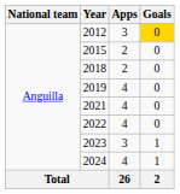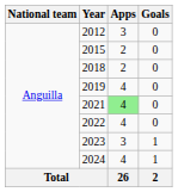2012 | Goals: gold background -> no background
2021 | Apps: no background -> lightgreen background
